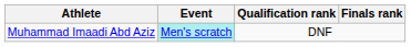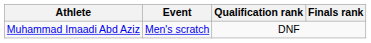Muhammad Imaadi Abd Aziz | Event: paleturquoise background -> no background
